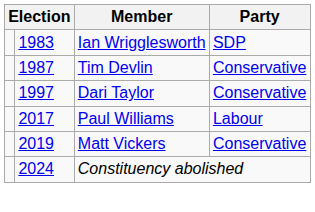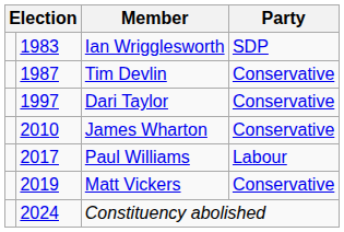+ row: 2010 | James Wharton | Conservative
